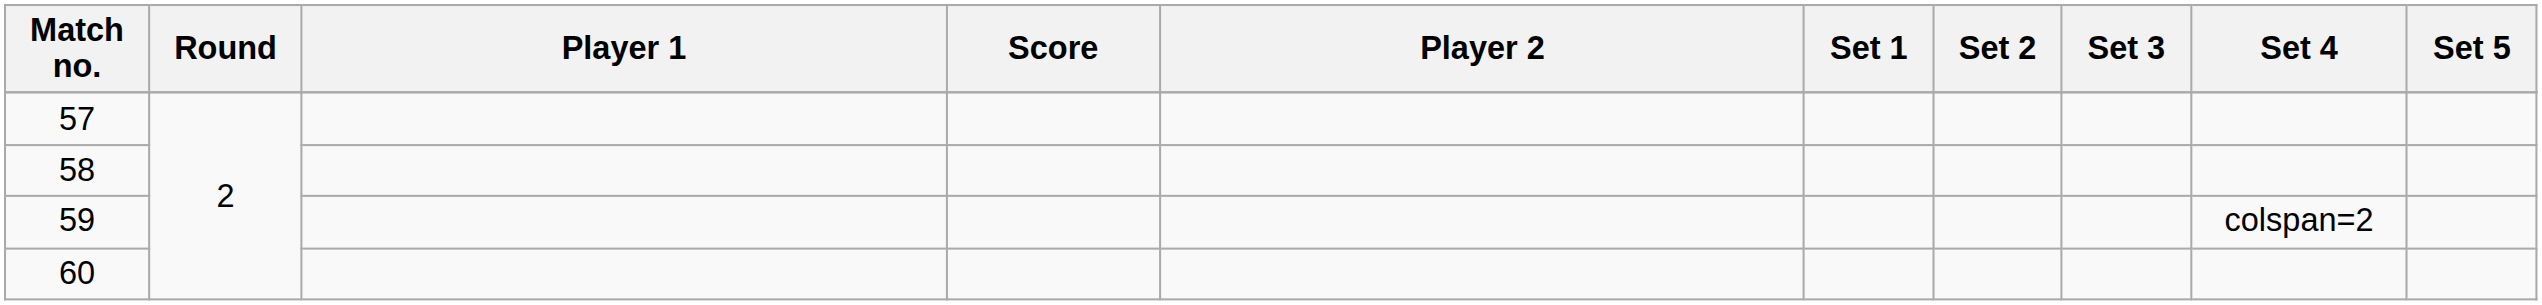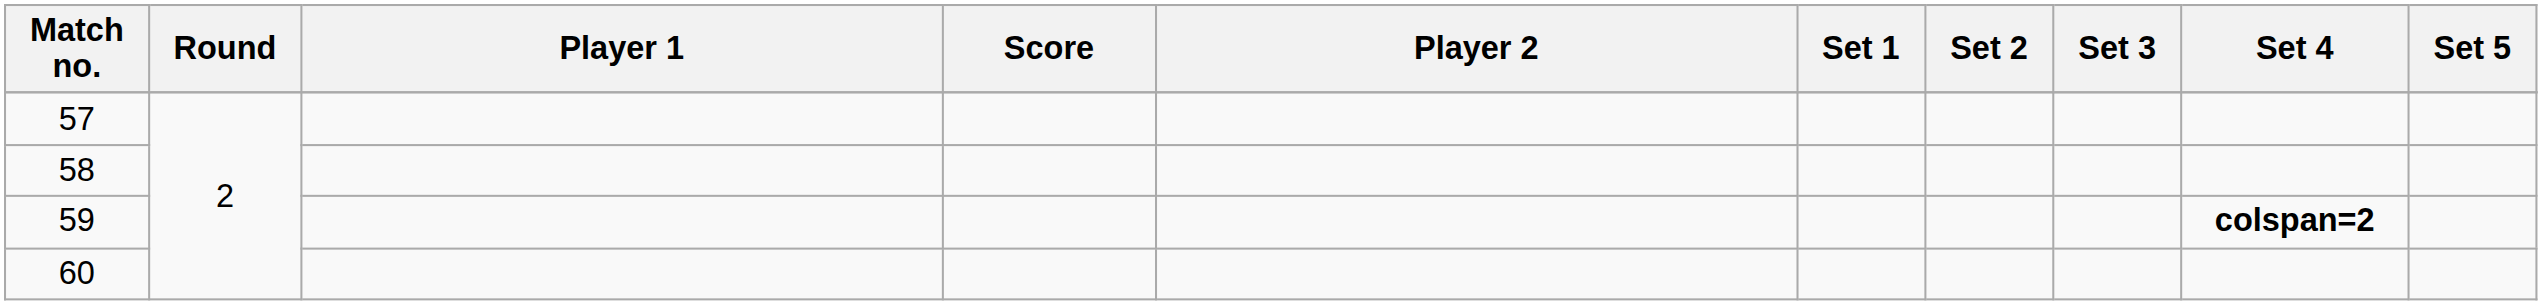59 | Set 4: normal -> bold
